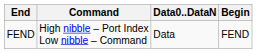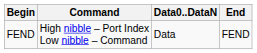columns swapped: Begin <-> End
